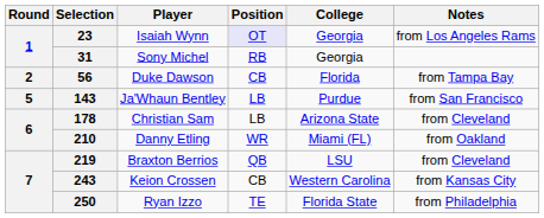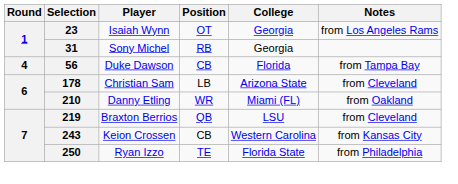23 | Position: lavender background -> no background
56 | Round: 2 -> 4
- row: 5 | 143 | Ja'Whaun Bentley | LB | Purdue | from San Francisco
